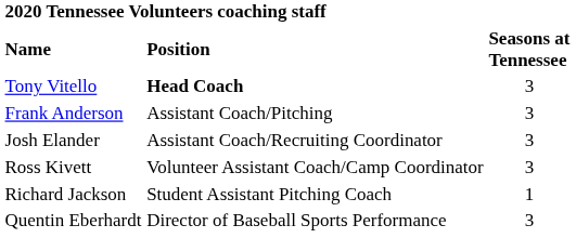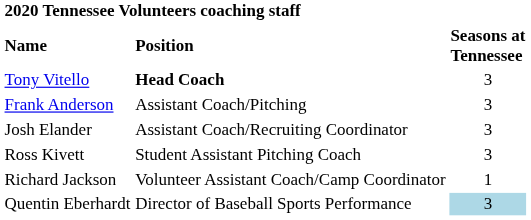Ross Kivett | Position: Volunteer Assistant Coach/Camp Coordinator -> Student Assistant Pitching Coach
Richard Jackson | Position: Student Assistant Pitching Coach -> Volunteer Assistant Coach/Camp Coordinator
Quentin Eberhardt | Seasons at Tennessee: no background -> lightblue background
